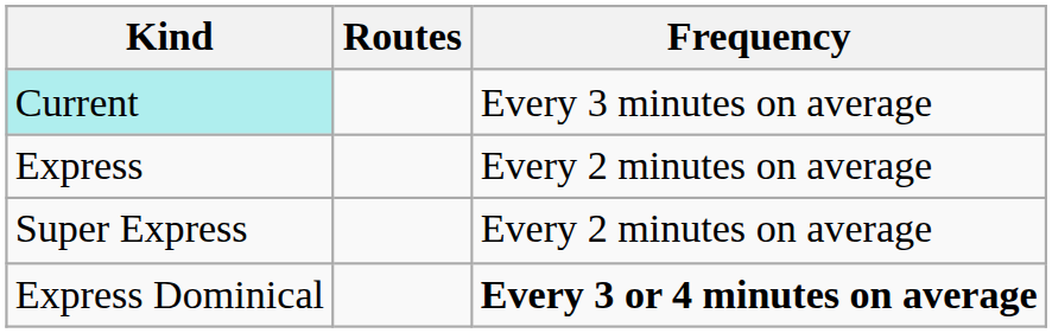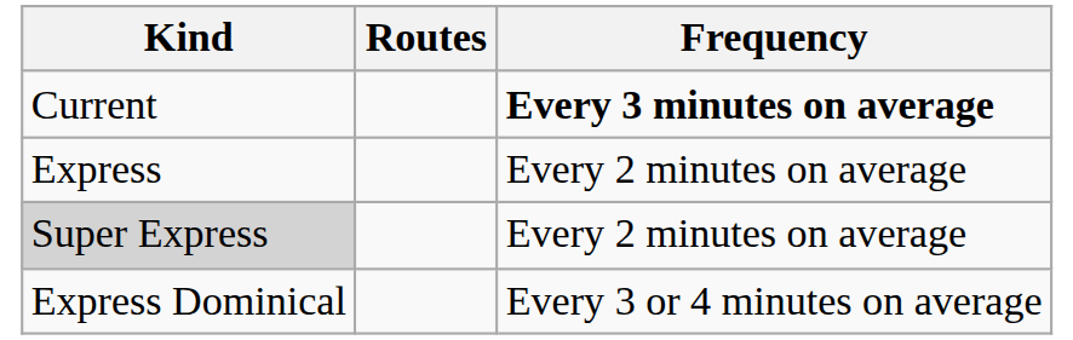row 2 | Kind: paleturquoise background -> no background
row 2 | Frequency: normal -> bold
row 4 | Kind: no background -> lightgrey background
row 5 | Frequency: bold -> normal
